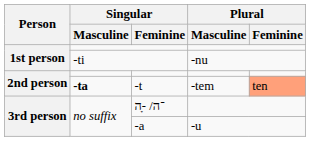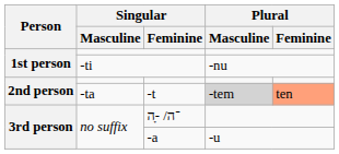-t | Singular / Masculine: bold -> normal
-t | Plural / Masculine: no background -> lightgrey background
